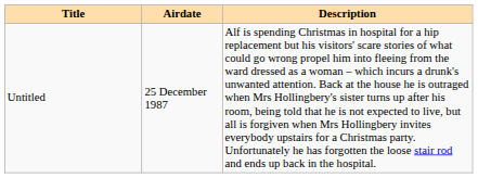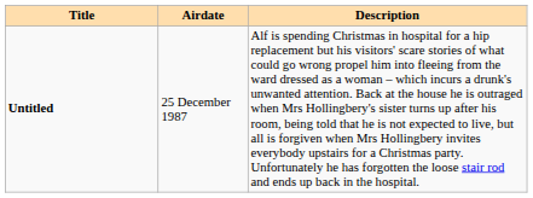row 2 | Title: normal -> bold
